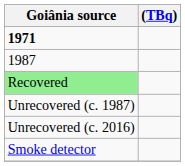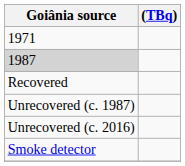1971 | Goiânia source: bold -> normal
1987 | Goiânia source: no background -> lightgrey background
Recovered | Goiânia source: lightgreen background -> no background
